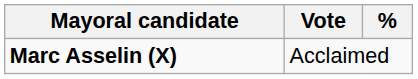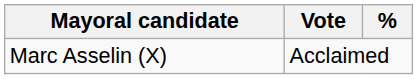Marc Asselin (X) | Mayoral candidate: bold -> normal
